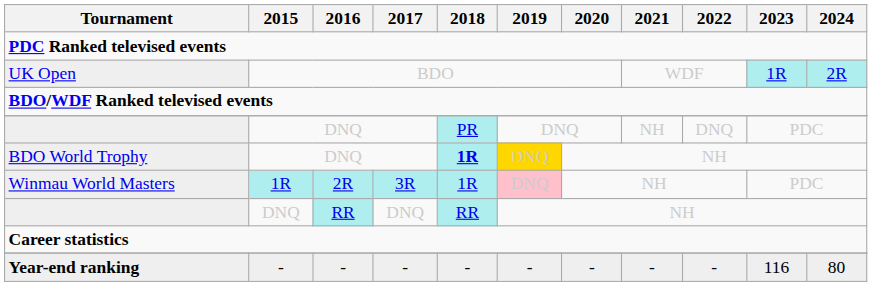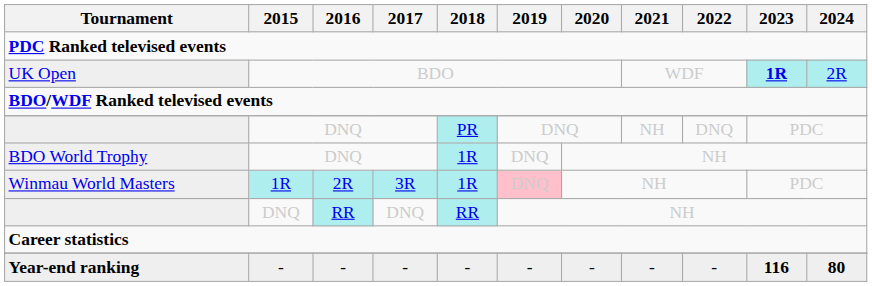UK Open | 2023: normal -> bold
BDO World Trophy | 2018: bold -> normal
BDO World Trophy | 2019: gold background -> no background
Year-end ranking | 2023: normal -> bold
Year-end ranking | 2024: normal -> bold
